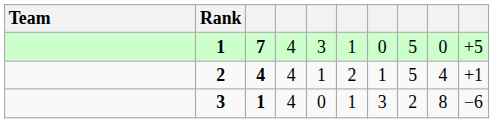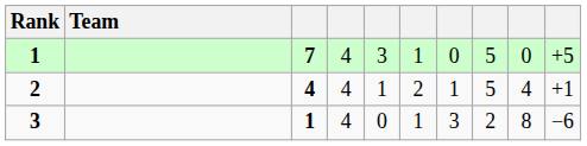columns swapped: Rank <-> Team
